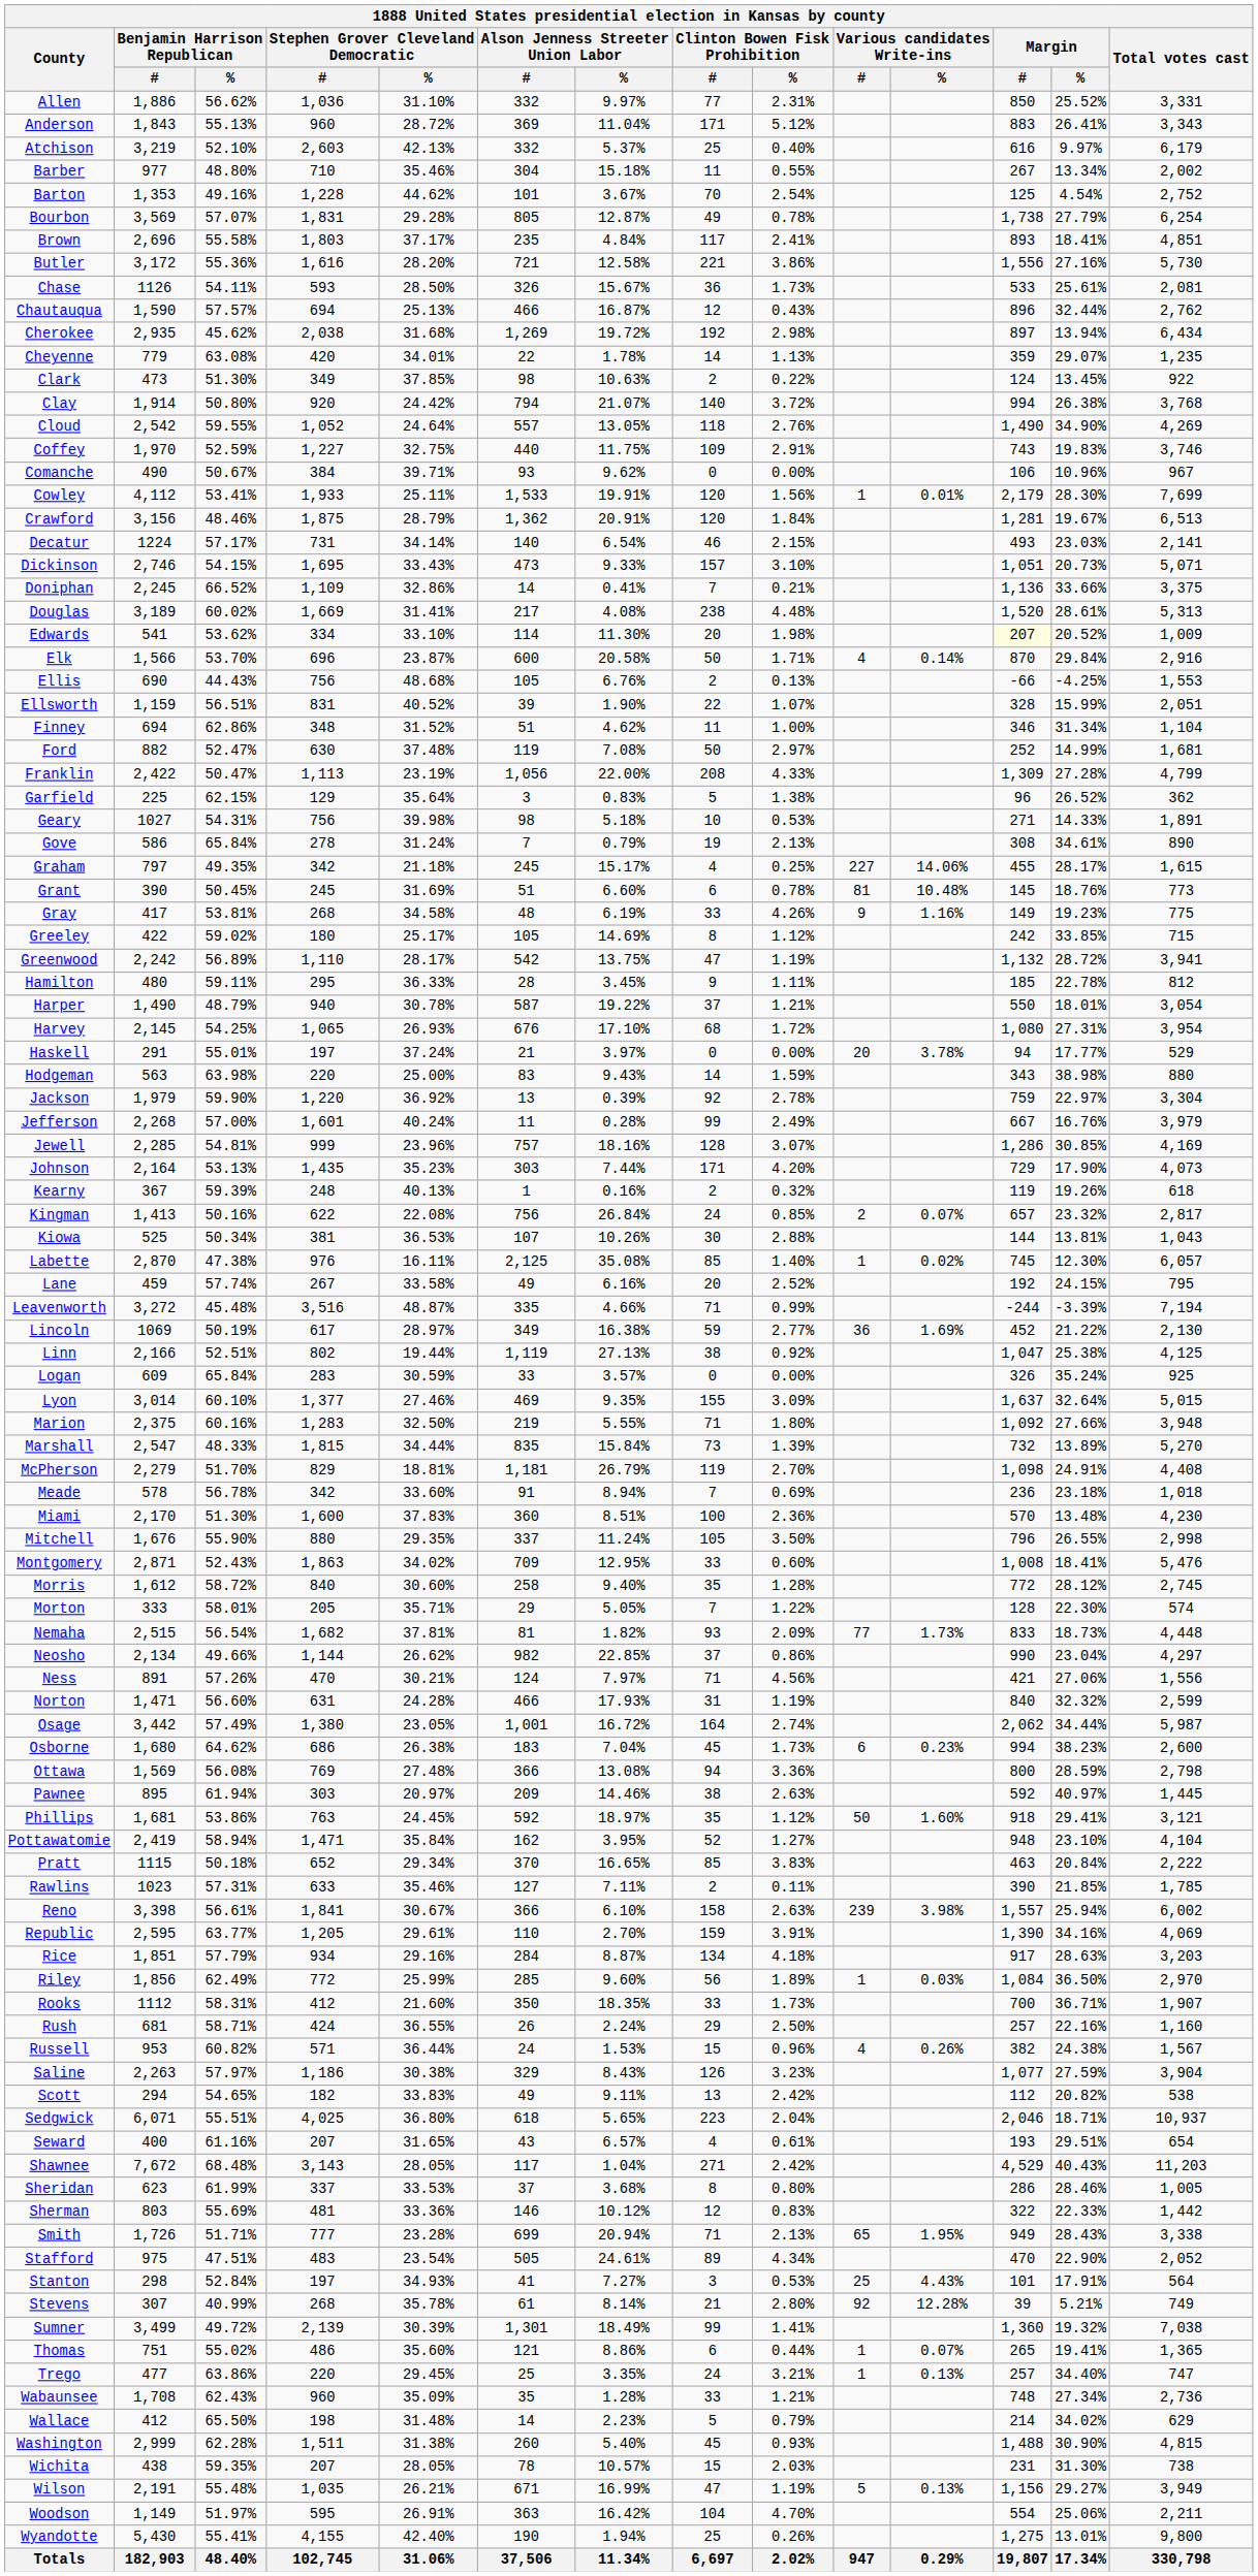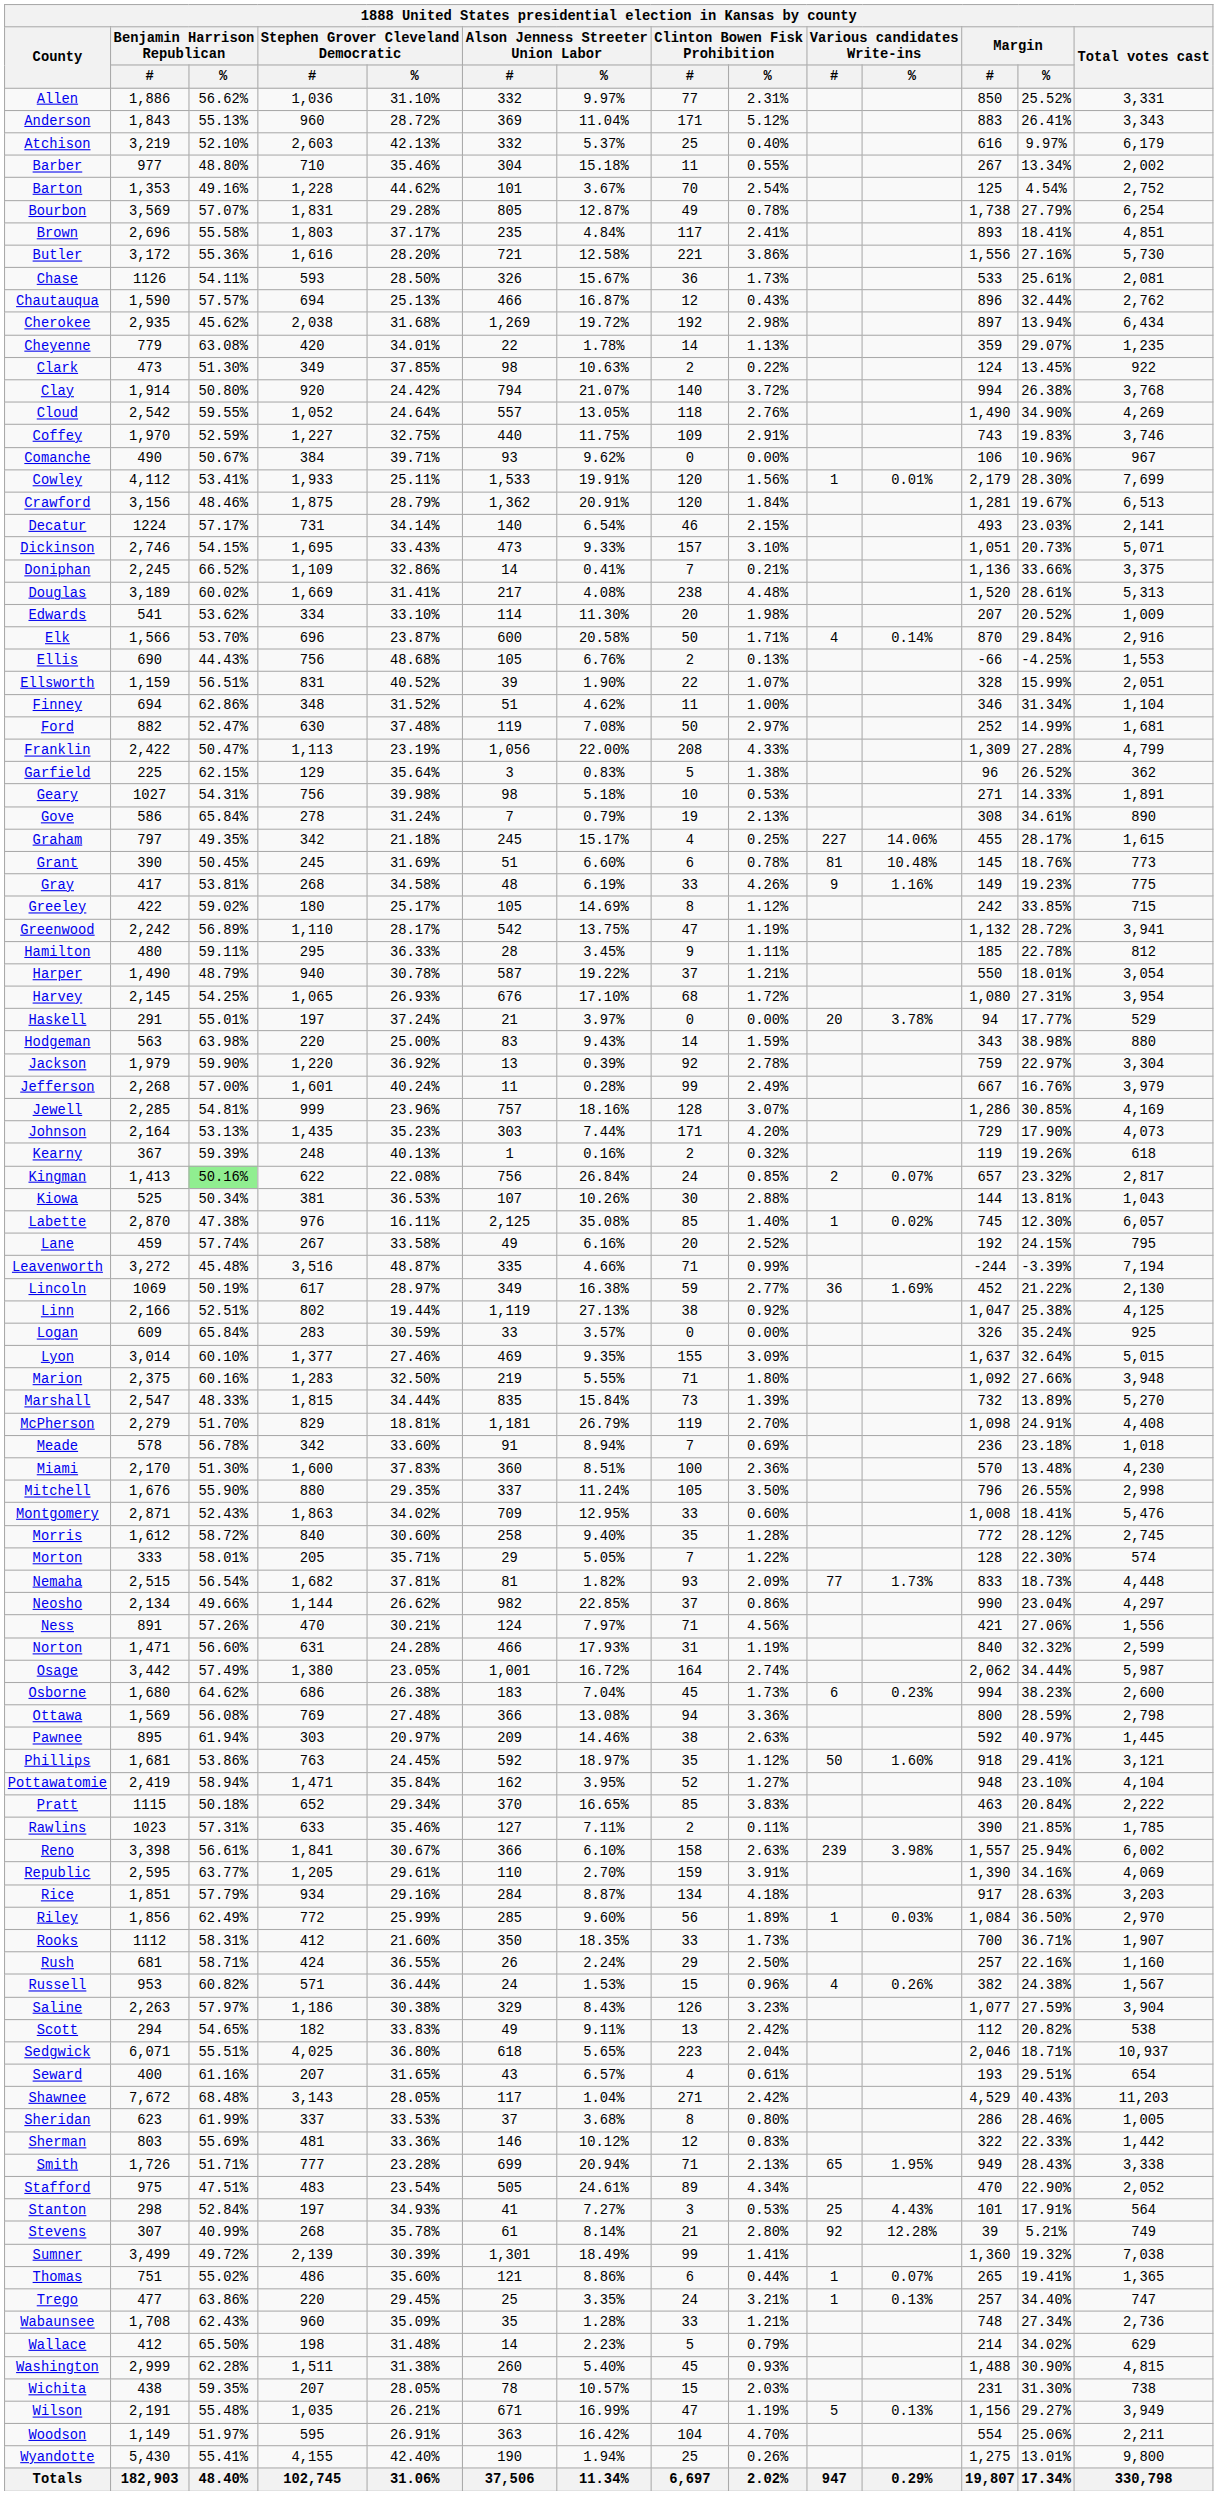Edwards | Margin / #: lightyellow background -> no background
Kingman | Benjamin Harrison Republican / %: no background -> lightgreen background
